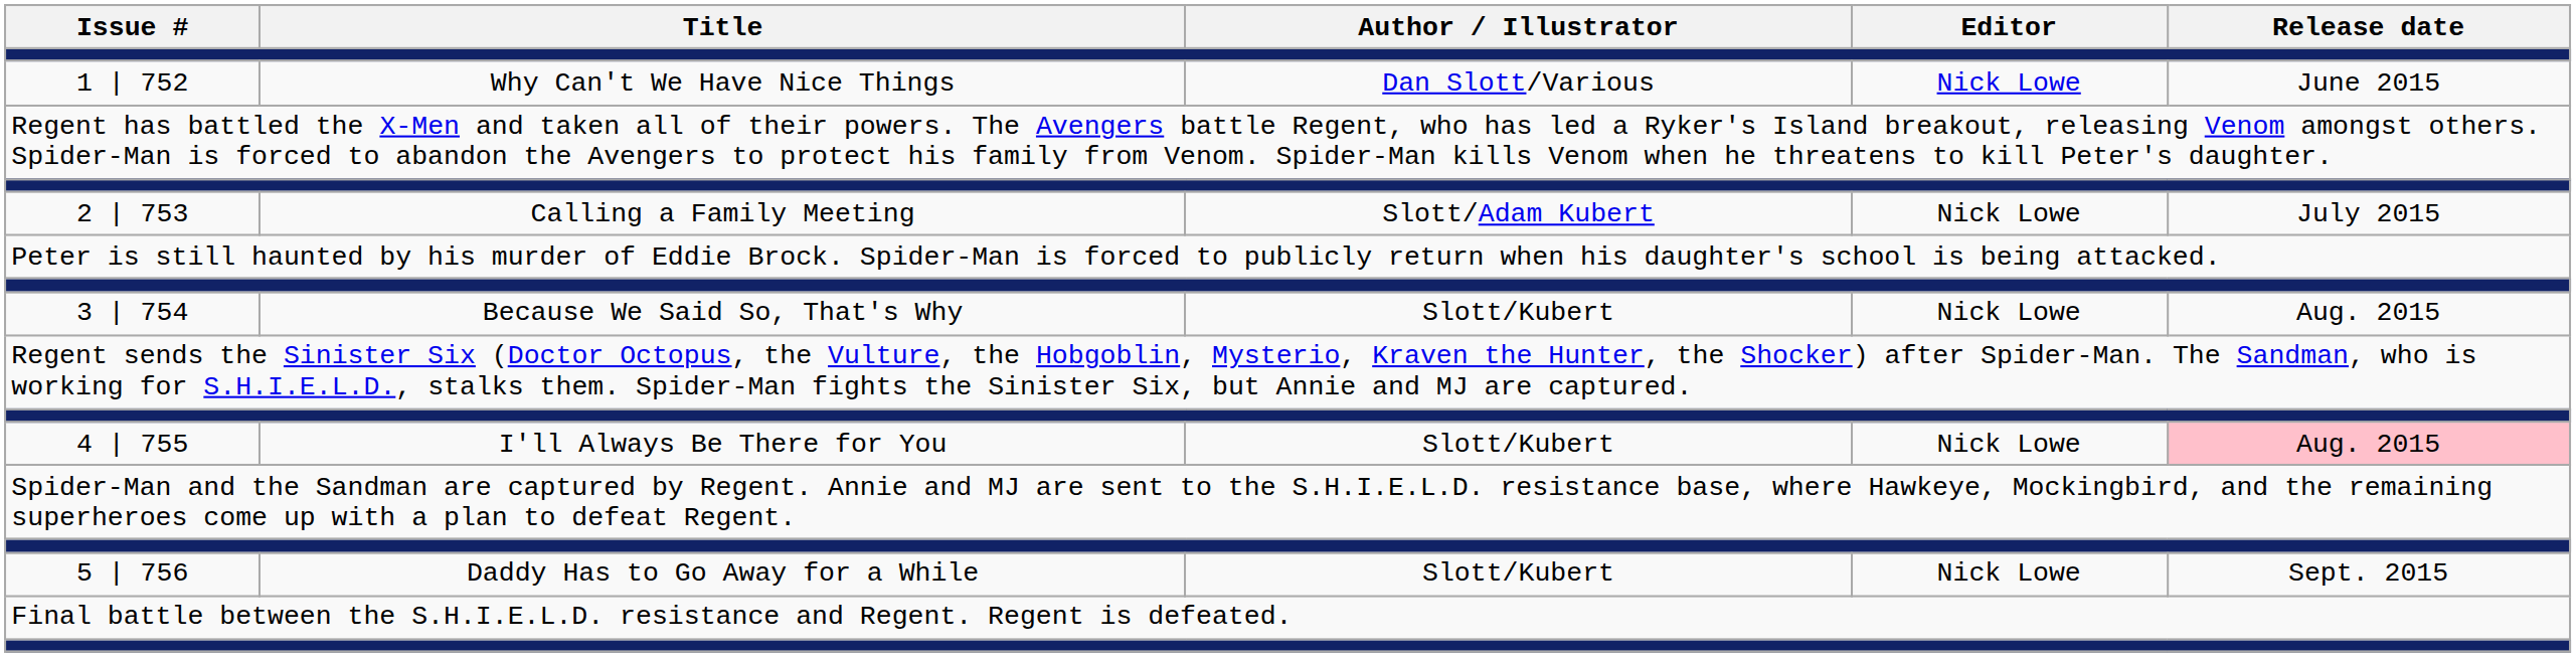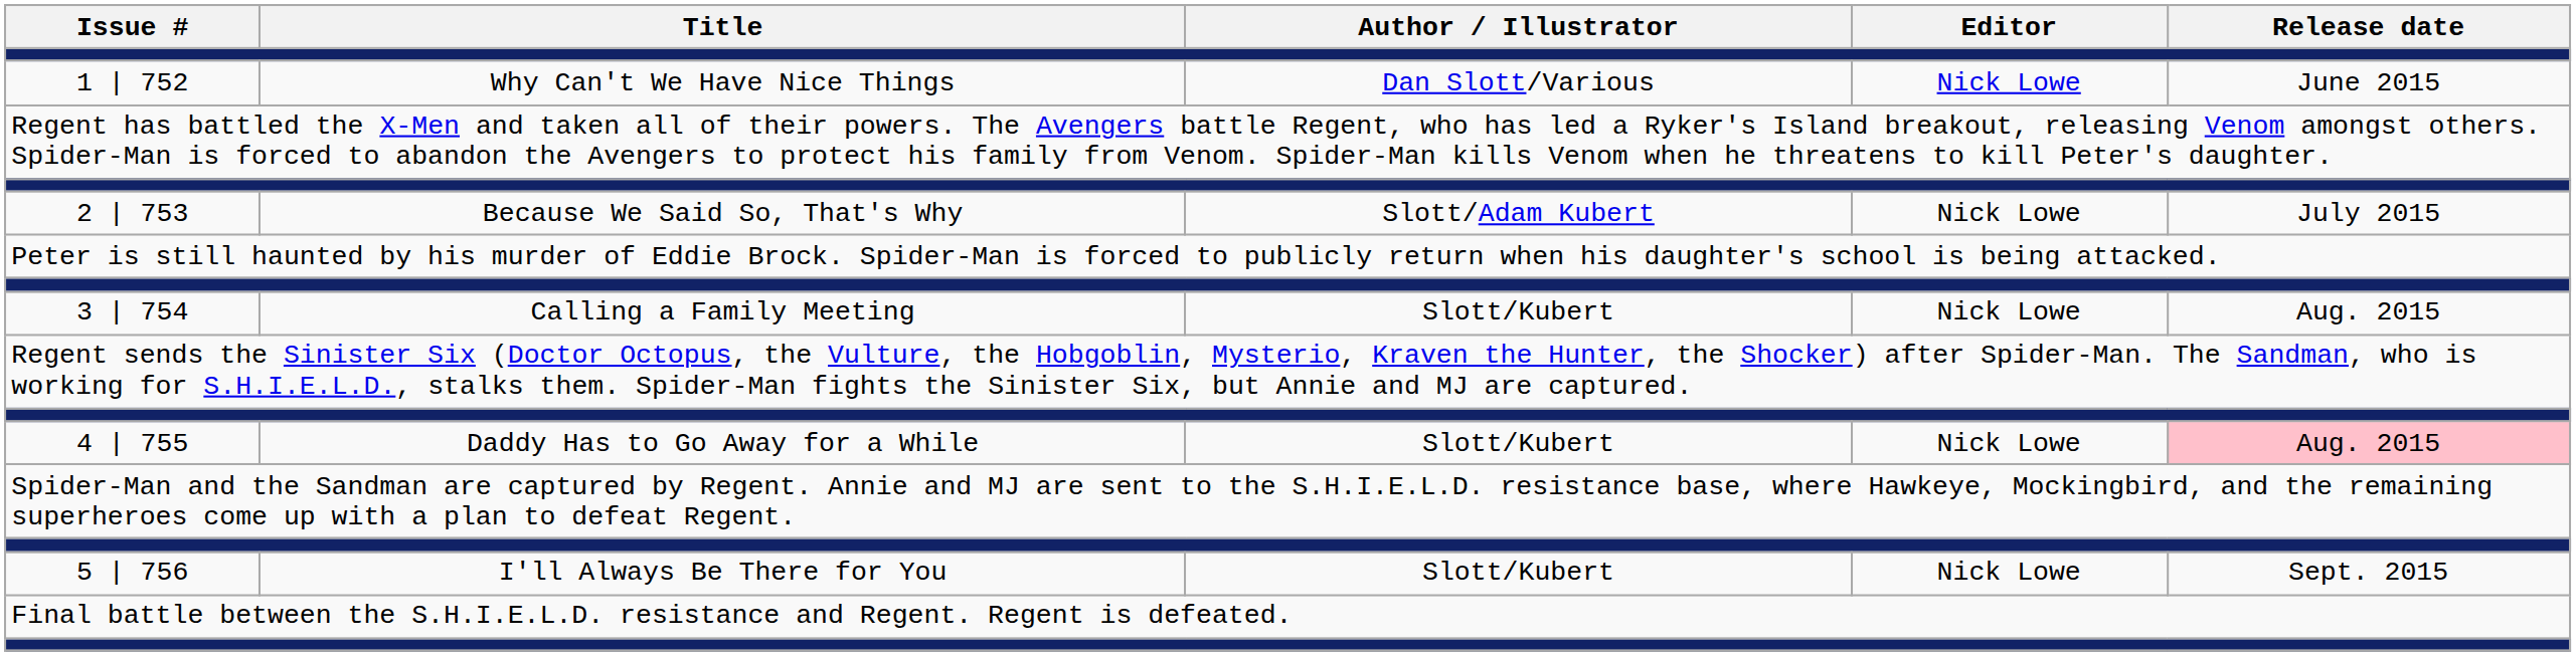row 6 | Title: Calling a Family Meeting -> Because We Said So, That's Why
row 9 | Title: Because We Said So, That's Why -> Calling a Family Meeting
row 12 | Title: I'll Always Be There for You -> Daddy Has to Go Away for a While
row 15 | Title: Daddy Has to Go Away for a While -> I'll Always Be There for You
